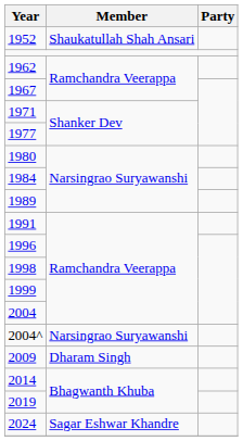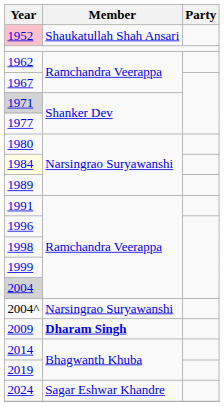1952 | Year: no background -> pink background
1971 | Year: no background -> lightgrey background
1984 | Year: no background -> lightyellow background
2004 | Year: no background -> lightgrey background
2009 | Member: normal -> bold
